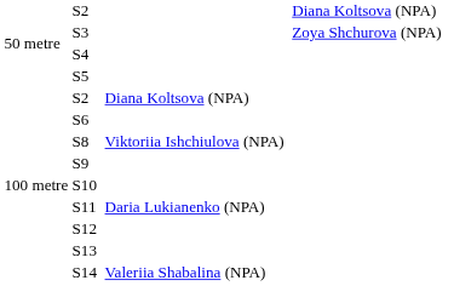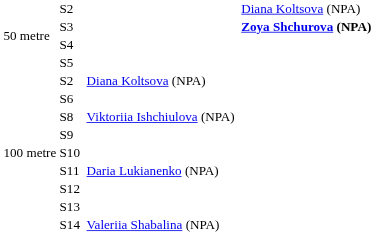S3 | column 4: normal -> bold
